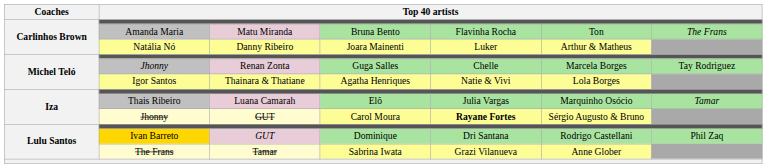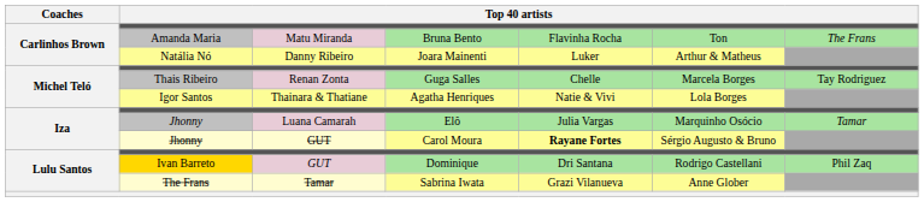Guga Salles | column 2: Jhonny -> Thais Ribeiro
Elô | column 2: Thais Ribeiro -> Jhonny
